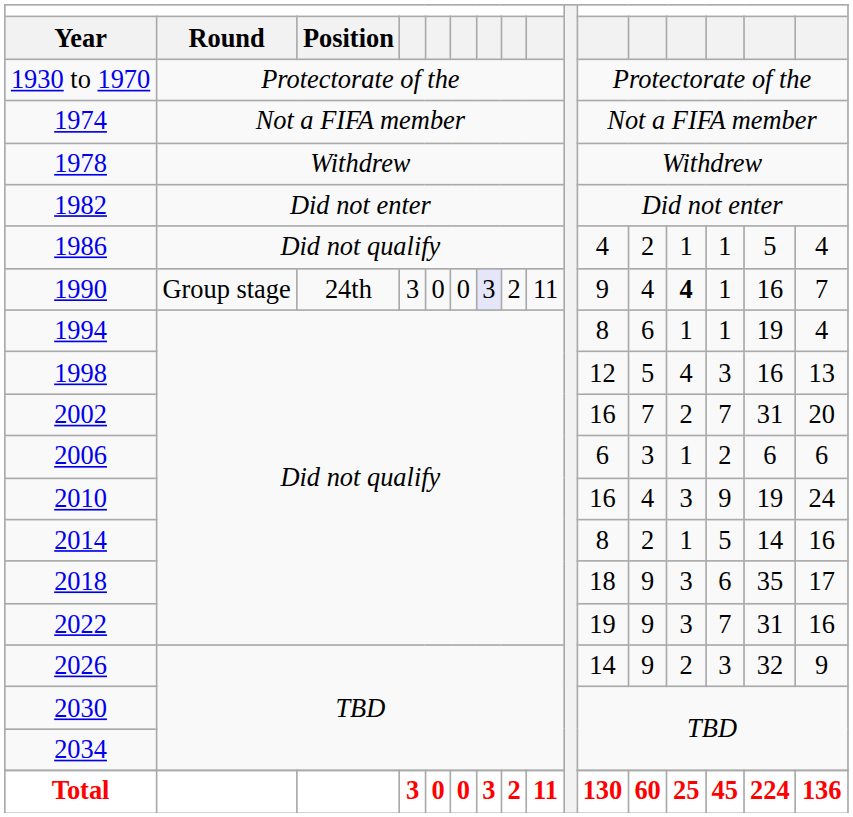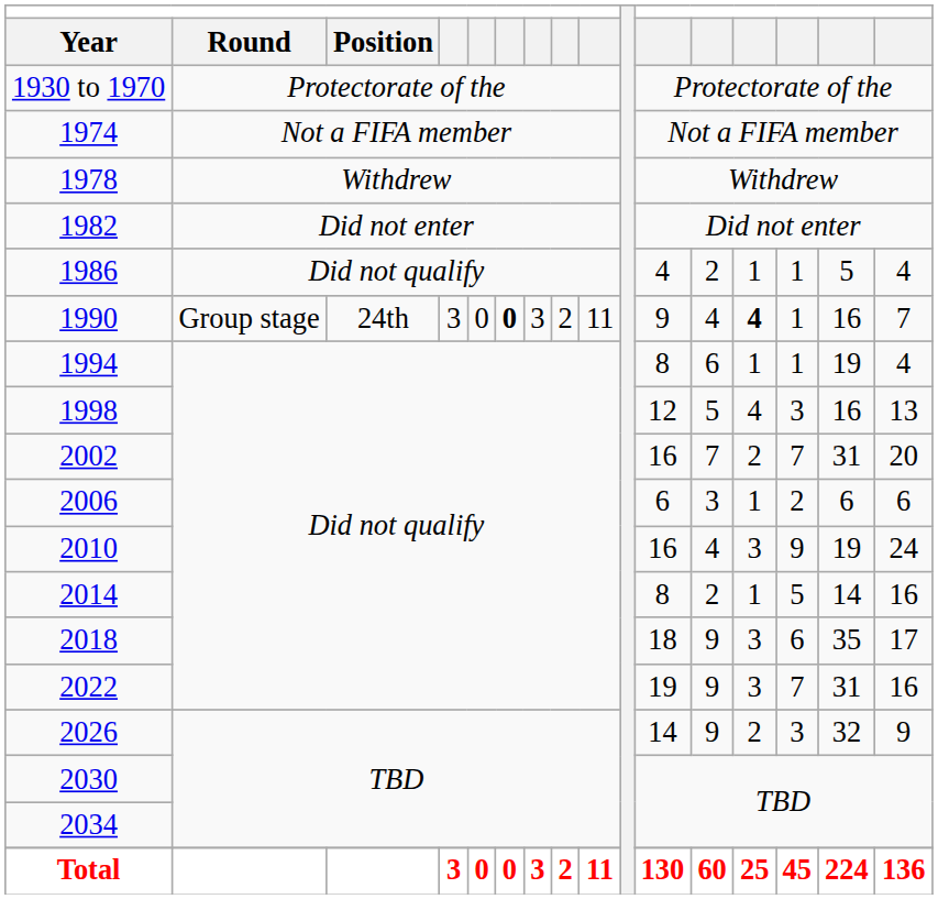1990 | column 6: normal -> bold
1990 | column 7: lavender background -> no background
